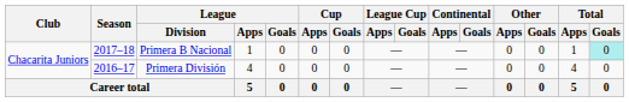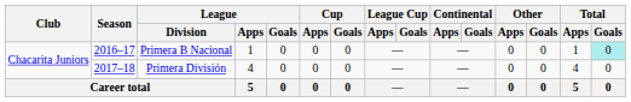Primera B Nacional | Season: 2017–18 -> 2016–17
Primera División | Season: 2016–17 -> 2017–18
